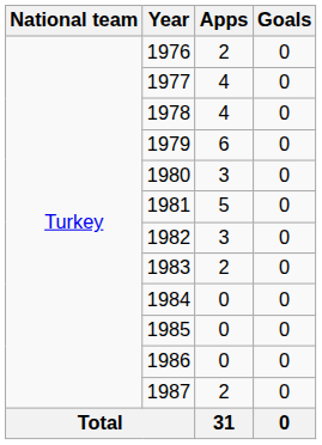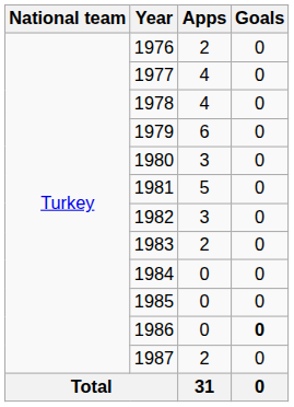1986 | Goals: normal -> bold
